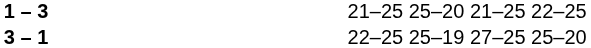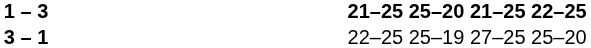1 – 3 | column 2: normal -> bold
